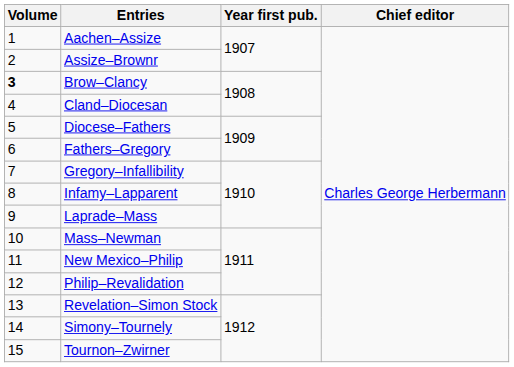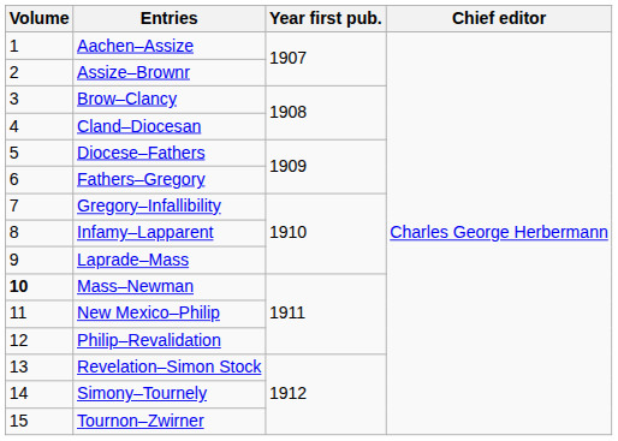Brow–Clancy | Volume: bold -> normal
Mass–Newman | Volume: normal -> bold
